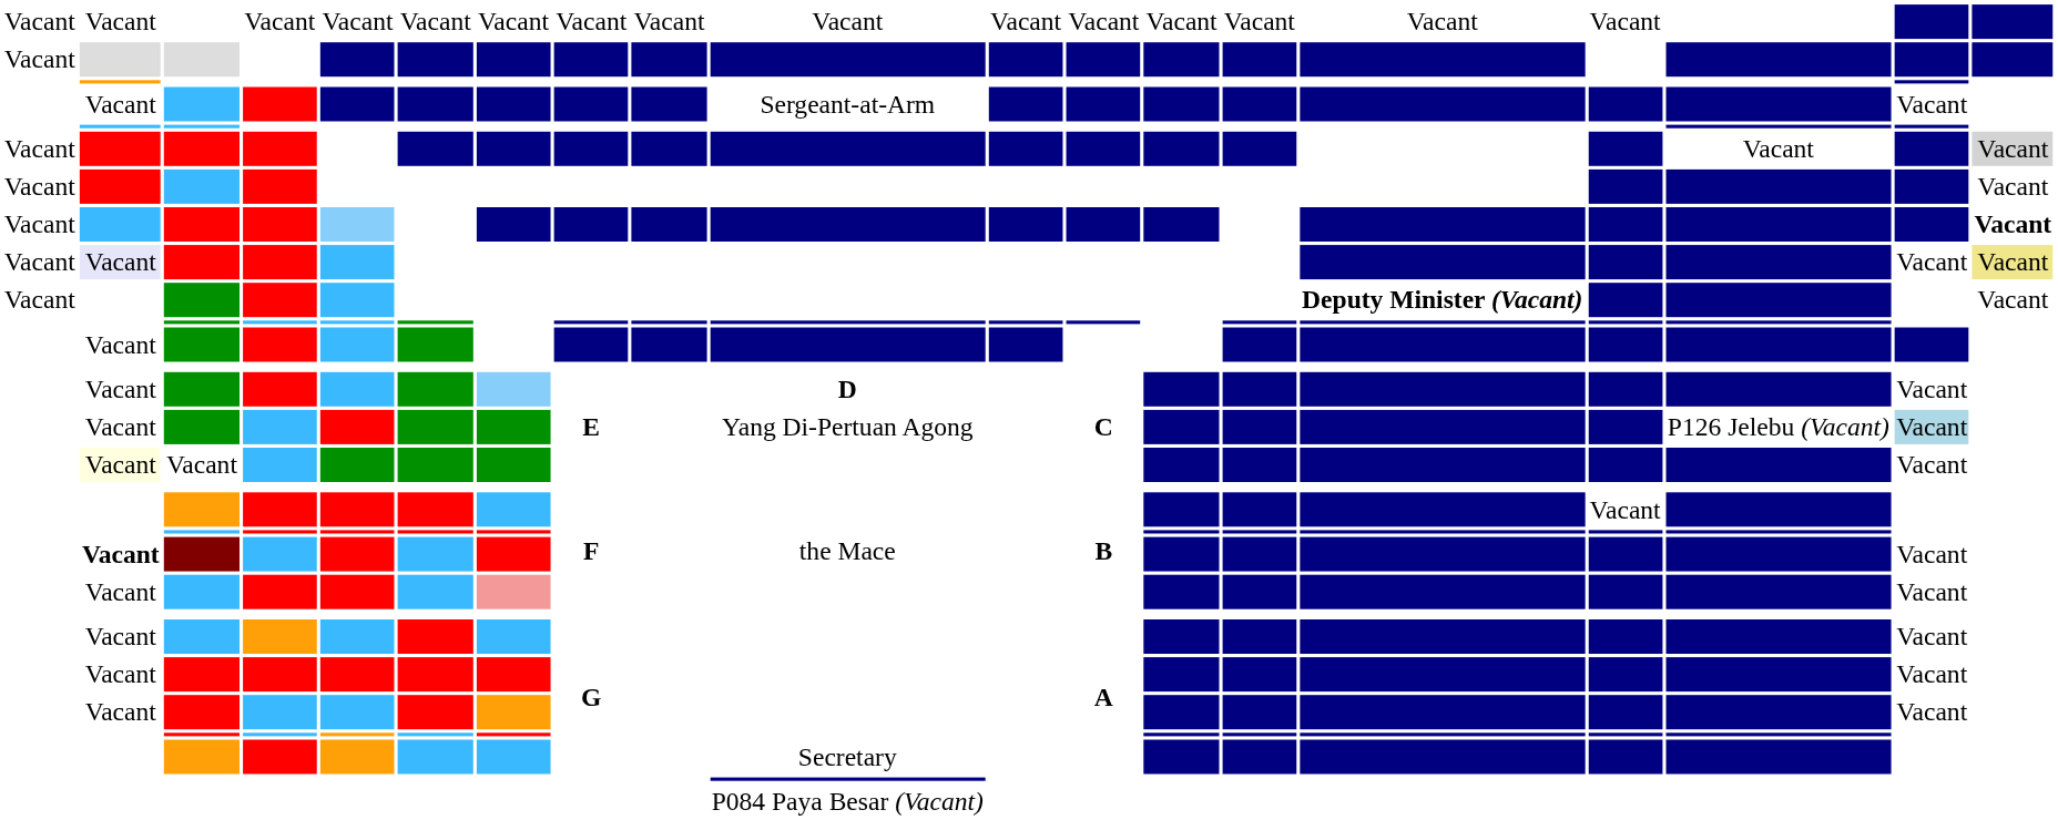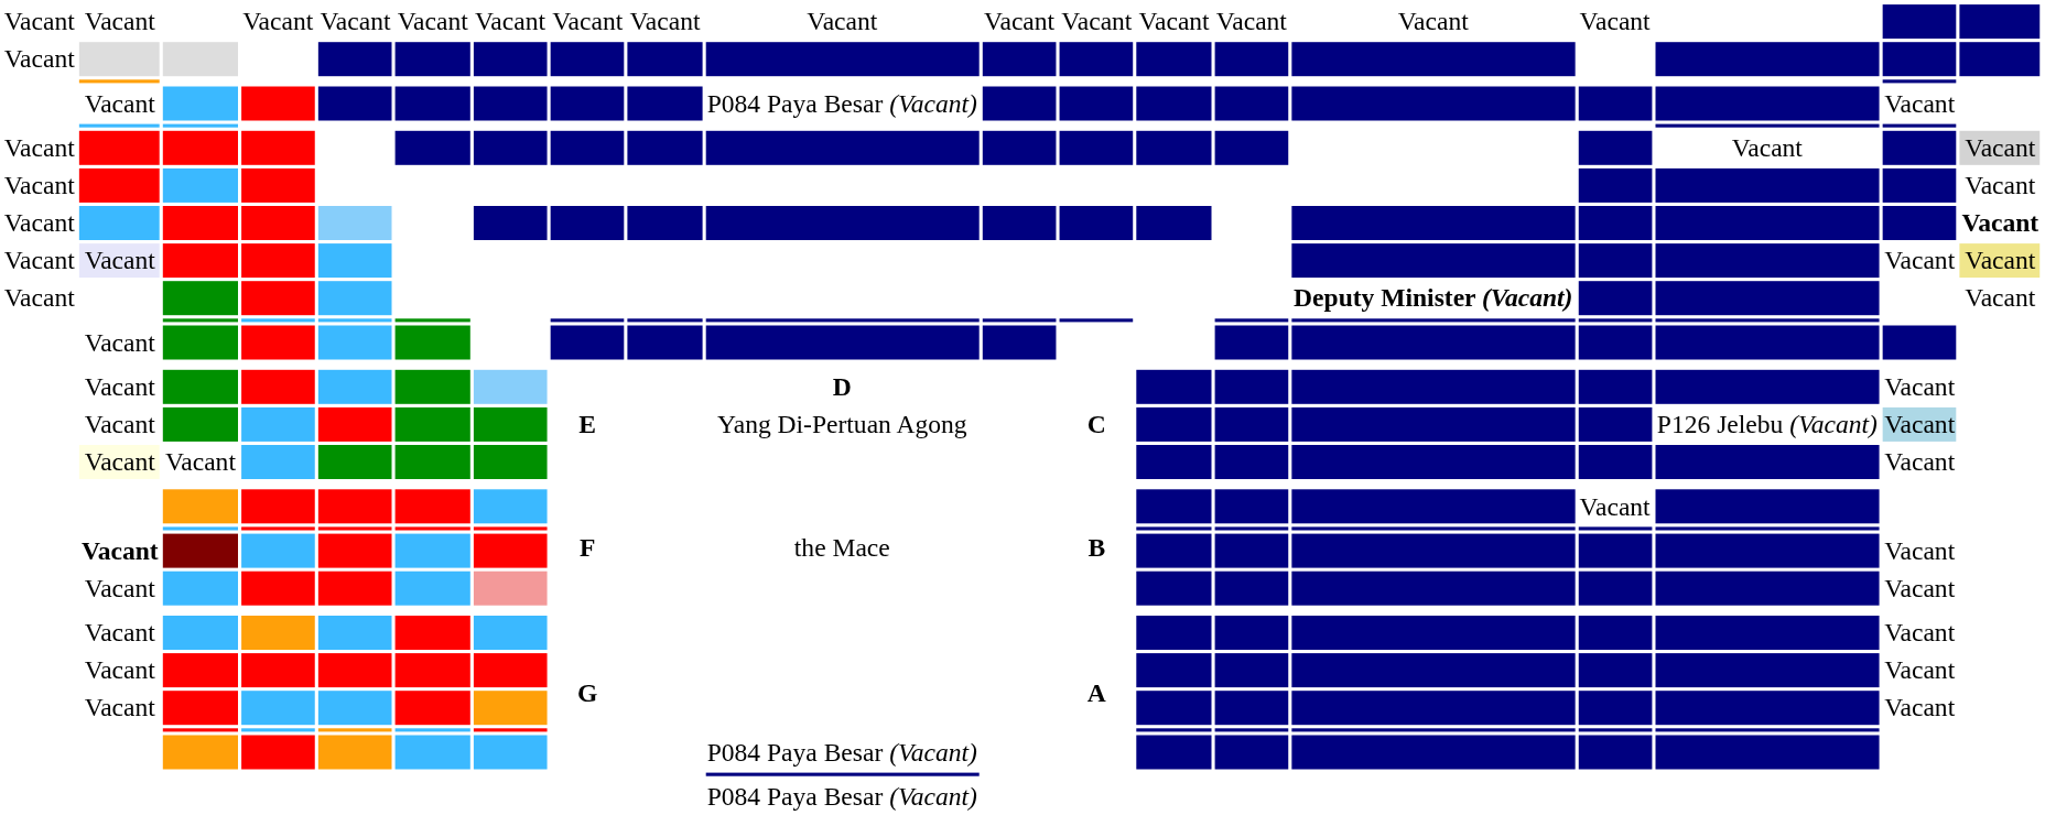row 3 | column 10: Sergeant-at-Arm -> P084 Paya Besar (Vacant)
row 19 | column 10: Secretary -> P084 Paya Besar (Vacant)
